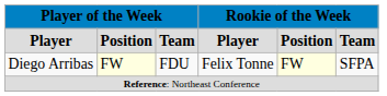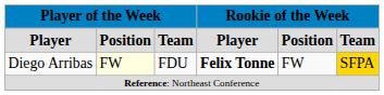Diego Arribas | Rookie of the Week / Player: normal -> bold
Diego Arribas | Rookie of the Week / Position: lightyellow background -> no background
Diego Arribas | Rookie of the Week / Team: no background -> gold background
